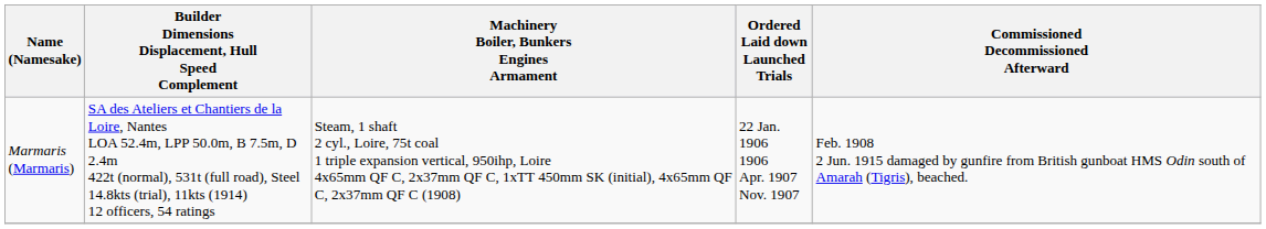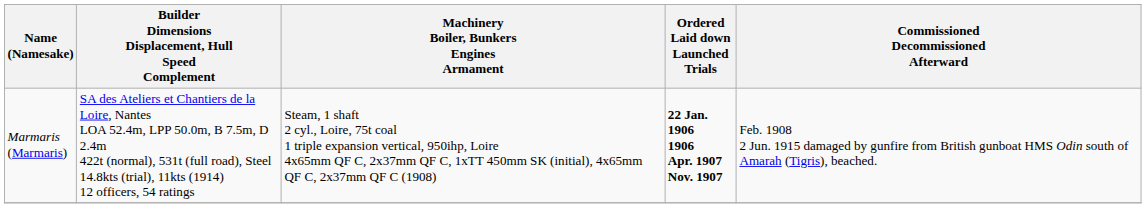Marmaris (Marmaris) | Ordered Laid down Launched Trials: normal -> bold
